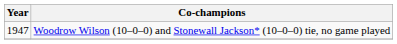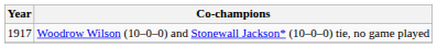row 2 | Year: 1947 -> 1917
